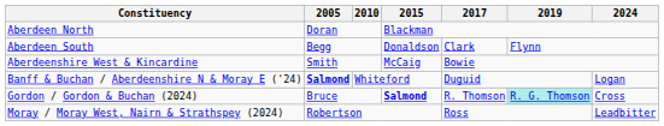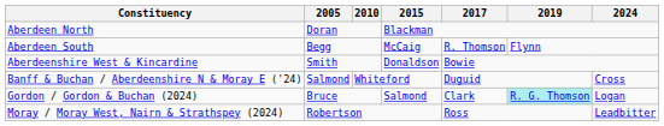Aberdeen South | 2015: Donaldson -> McCaig
Aberdeen South | 2017: Clark -> R. Thomson
Aberdeenshire West & Kincardine | 2015: McCaig -> Donaldson
Banff & Buchan / Aberdeenshire N & Moray E ('24) | 2005: bold -> normal
Banff & Buchan / Aberdeenshire N & Moray E ('24) | 2024: Logan -> Cross
Gordon / Gordon & Buchan (2024) | 2015: bold -> normal
Gordon / Gordon & Buchan (2024) | 2017: R. Thomson -> Clark
Gordon / Gordon & Buchan (2024) | 2024: Cross -> Logan
